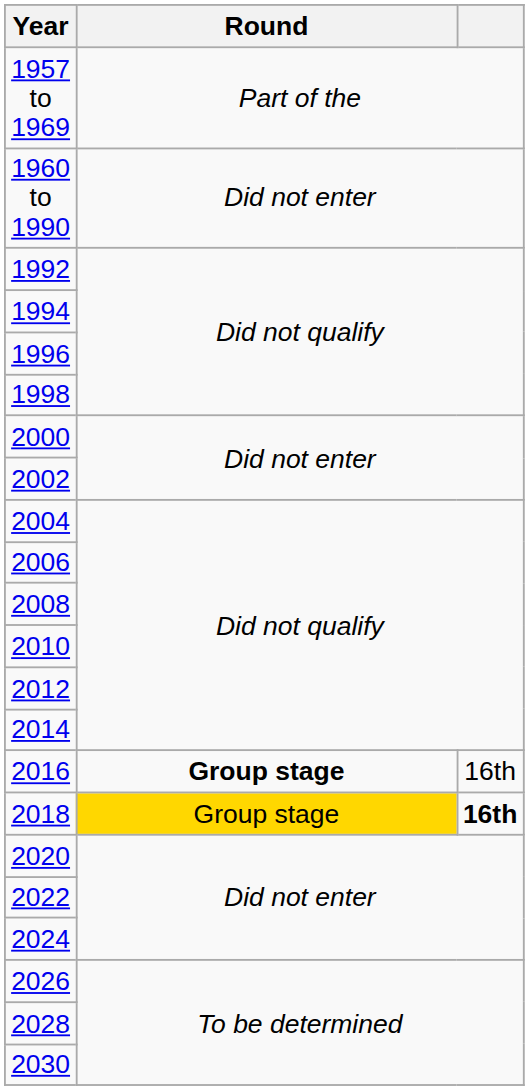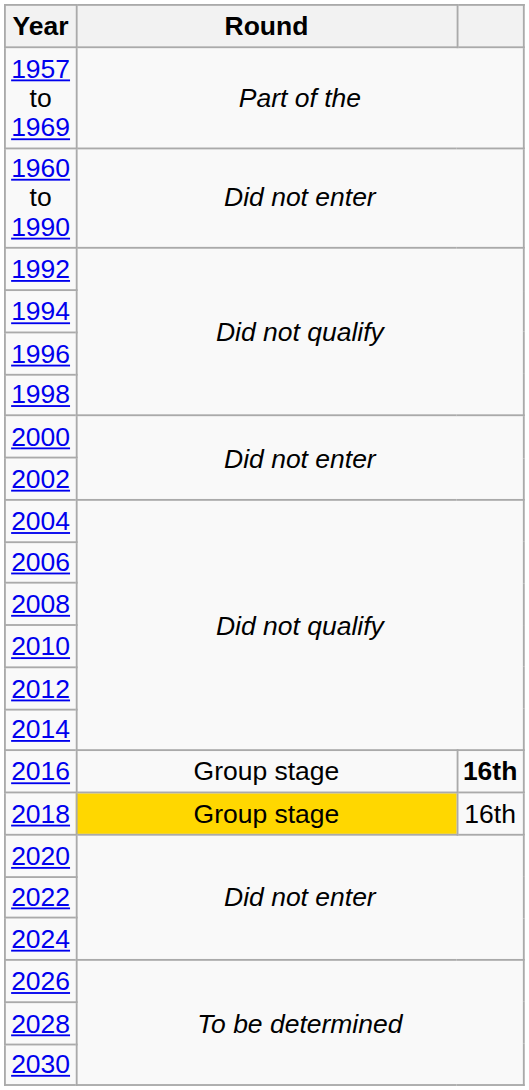2016 | Round: bold -> normal
2016 | column 3: normal -> bold
2018 | column 3: bold -> normal
